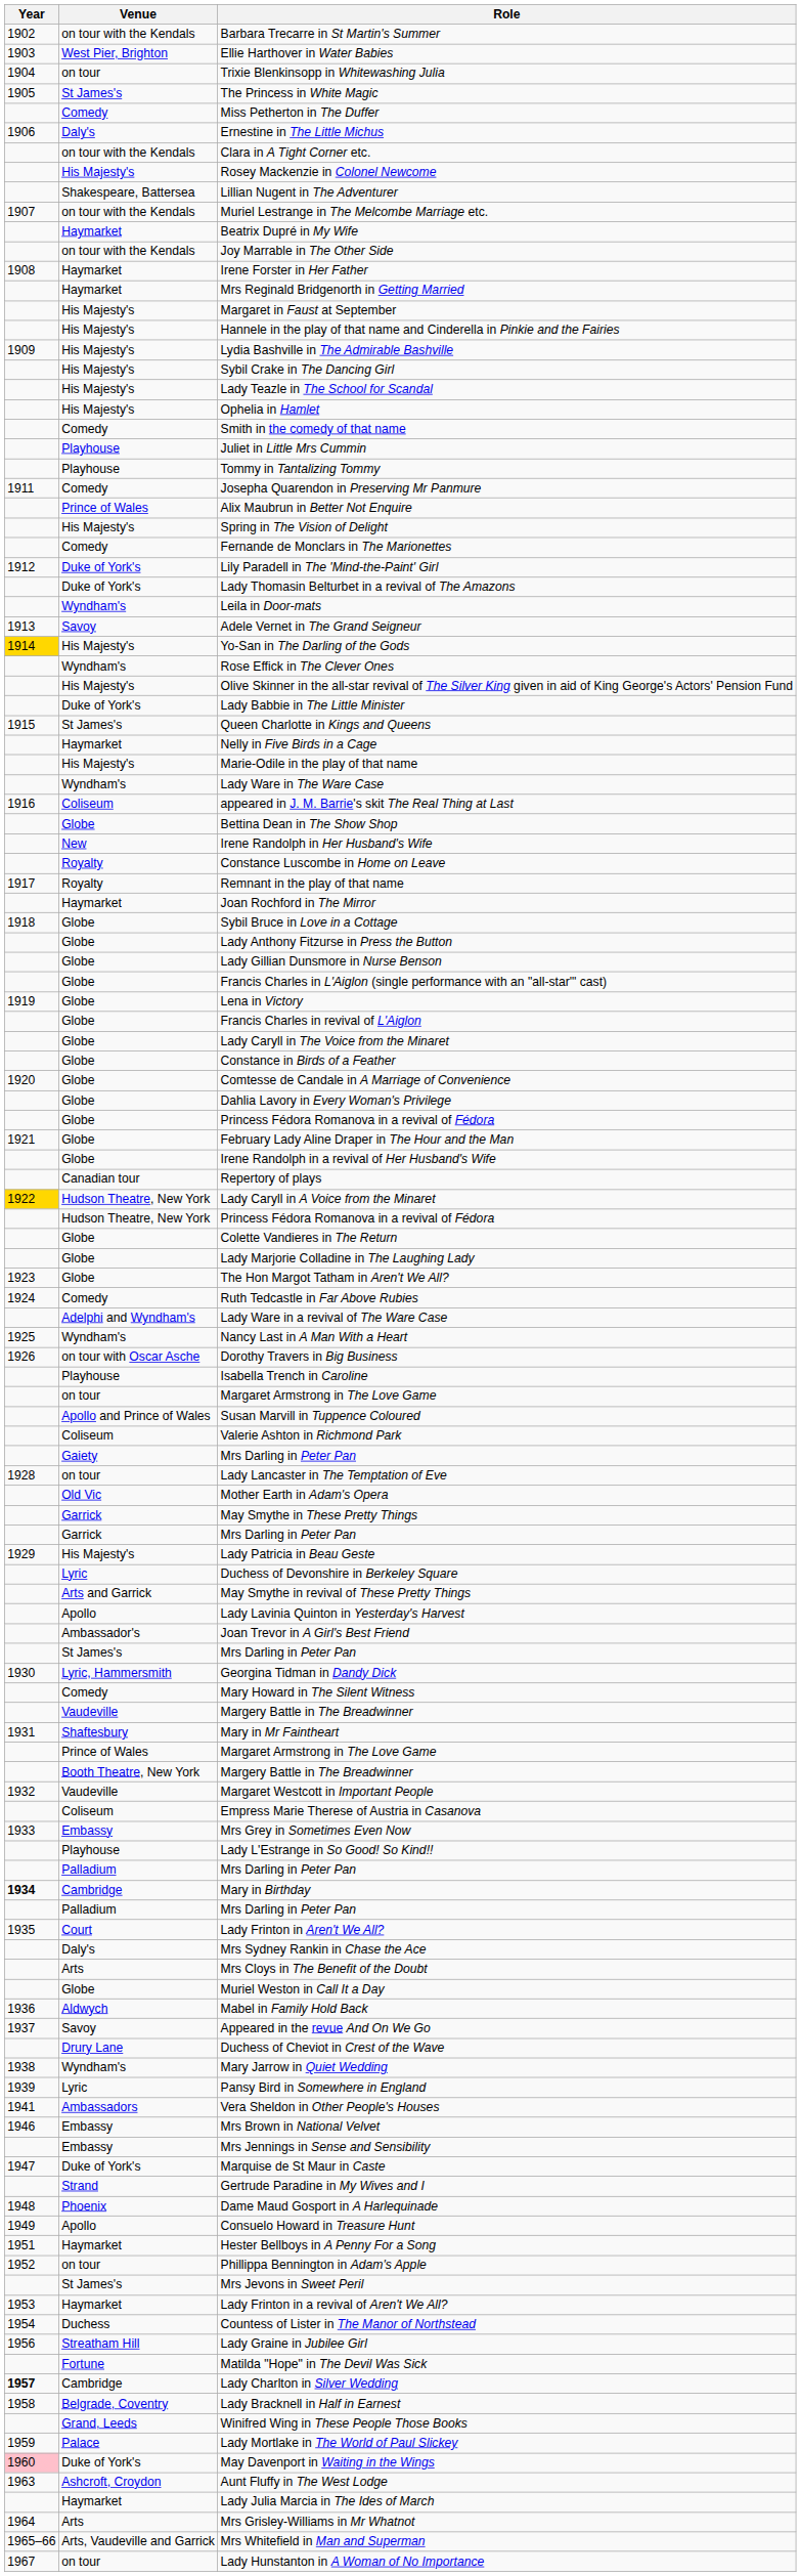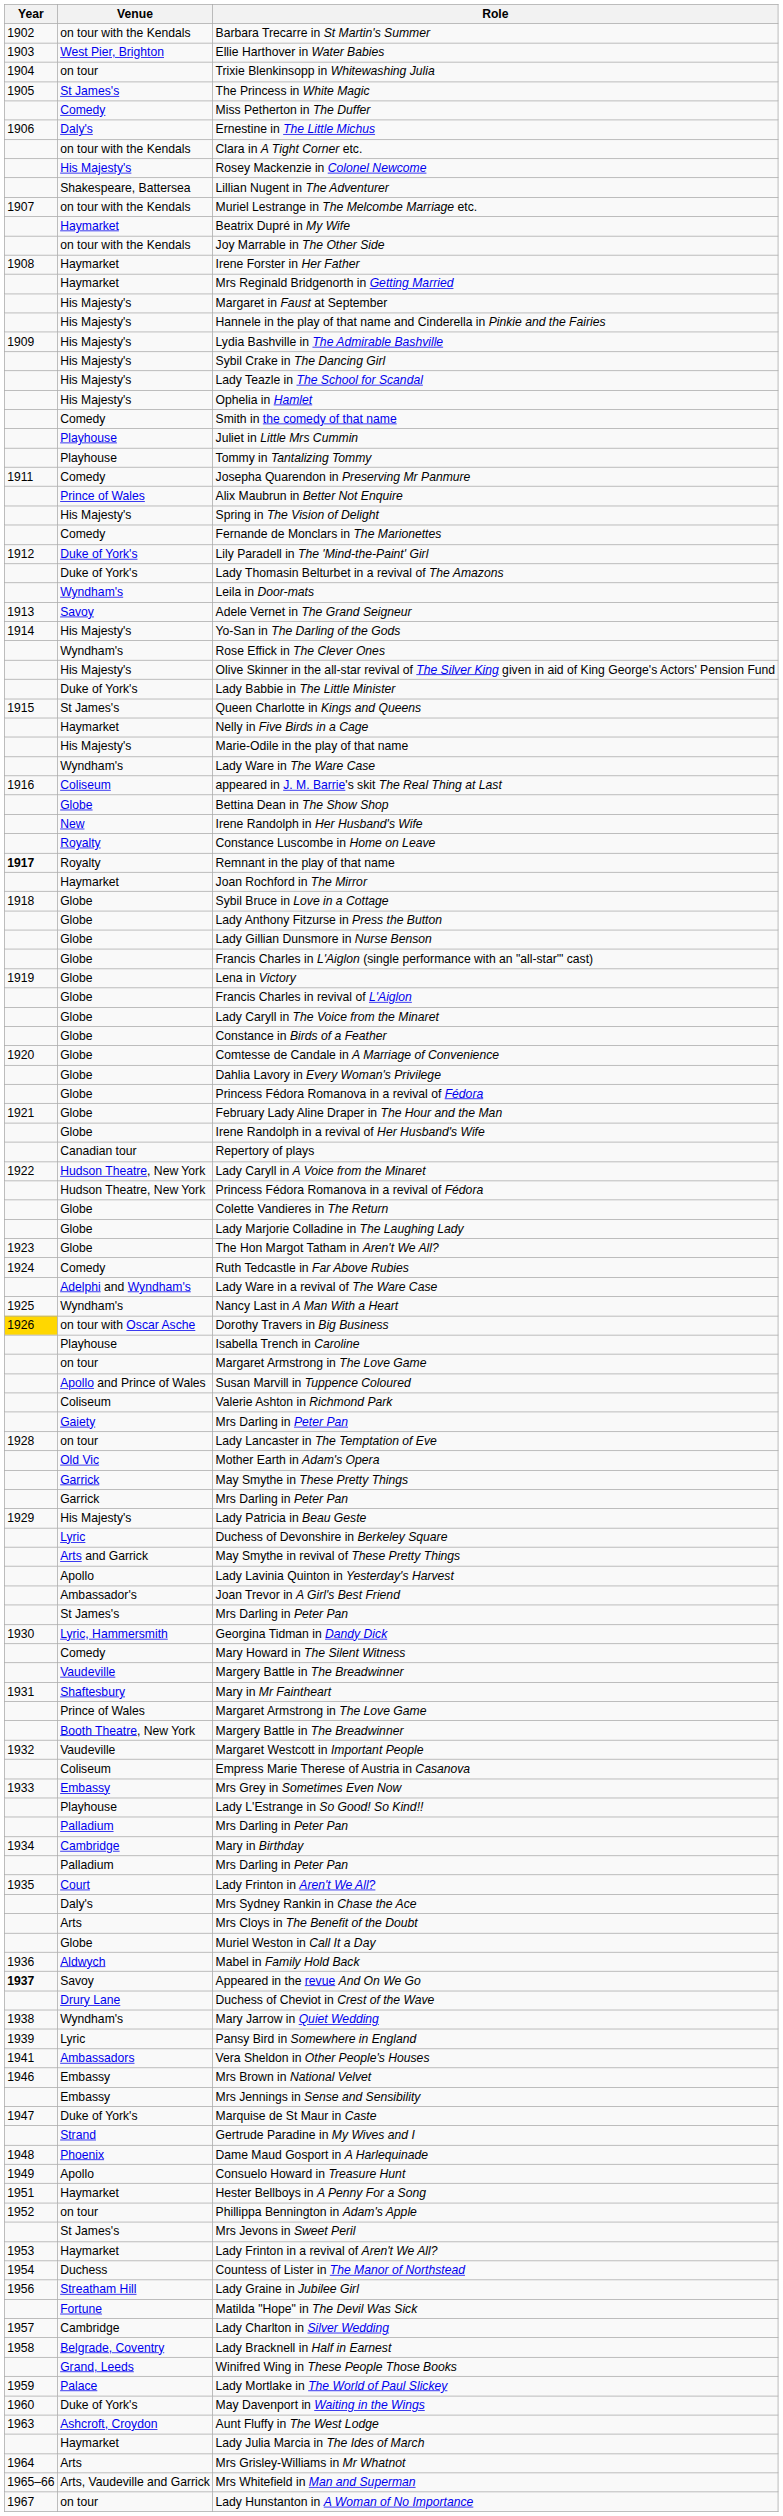Yo-San in The Darling of the Gods | Year: gold background -> no background
Remnant in the play of that name | Year: normal -> bold
Lady Caryll in A Voice from the Minaret | Year: gold background -> no background
Dorothy Travers in Big Business | Year: no background -> gold background
Mary in Birthday | Year: bold -> normal
Appeared in the revue And On We Go | Year: normal -> bold
Lady Charlton in Silver Wedding | Year: bold -> normal
May Davenport in Waiting in the Wings | Year: pink background -> no background
